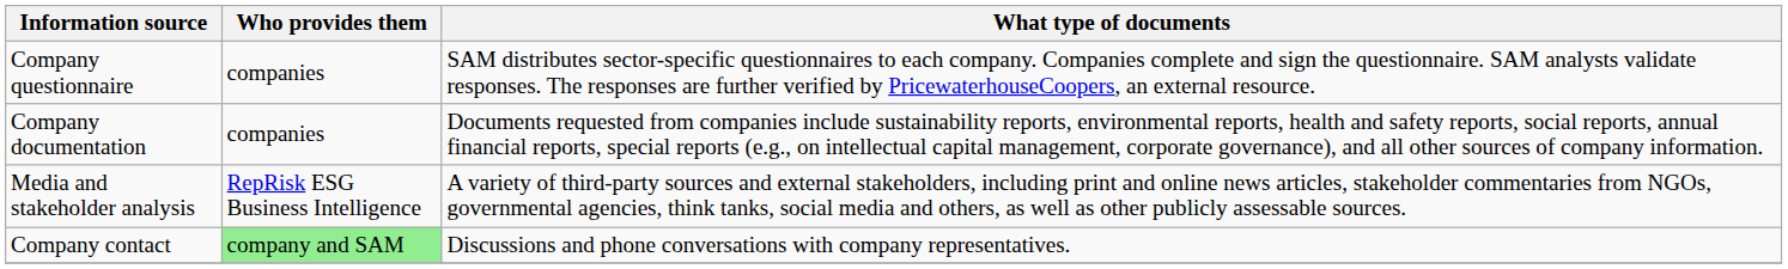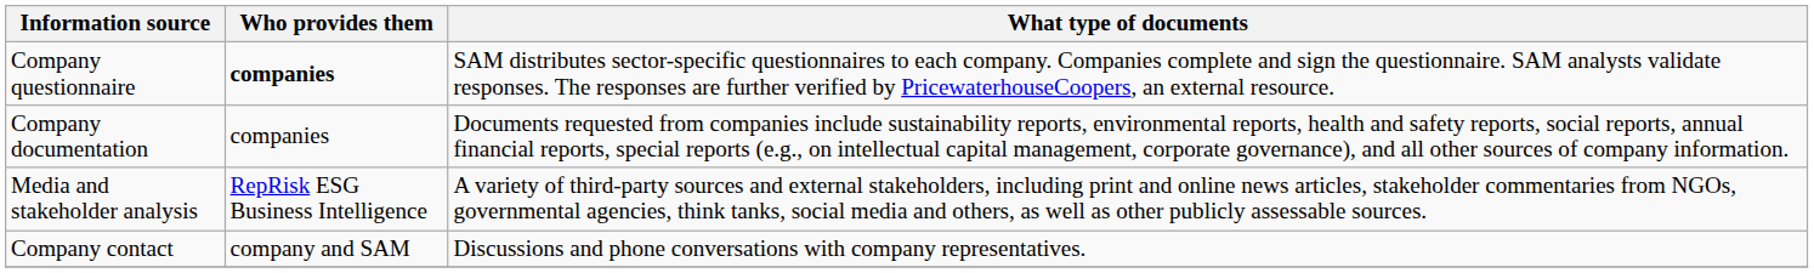Company questionnaire | Who provides them: normal -> bold
Company contact | Who provides them: lightgreen background -> no background
